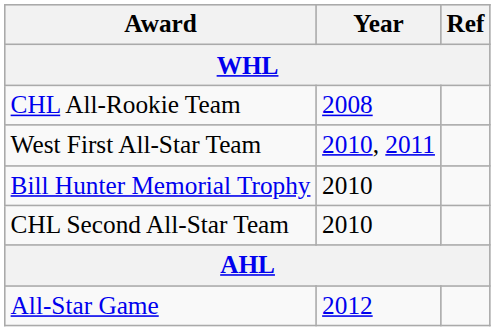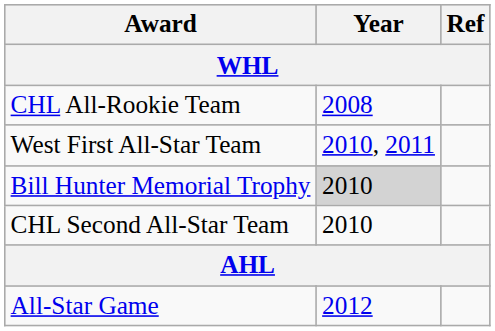Bill Hunter Memorial Trophy | Year: no background -> lightgrey background
